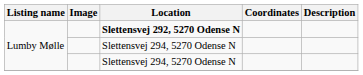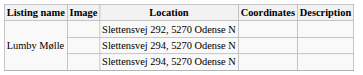Slettensvej 292, 5270 Odense N | Location: bold -> normal
